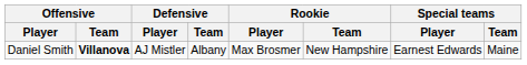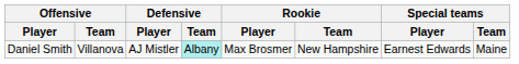Daniel Smith | Offensive / Team: bold -> normal
Daniel Smith | Defensive / Team: no background -> paleturquoise background
